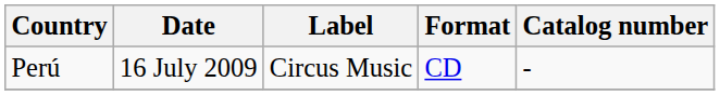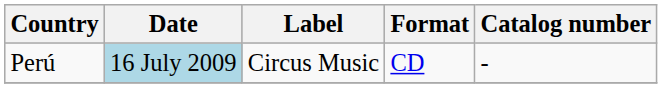Perú | Date: no background -> lightblue background
